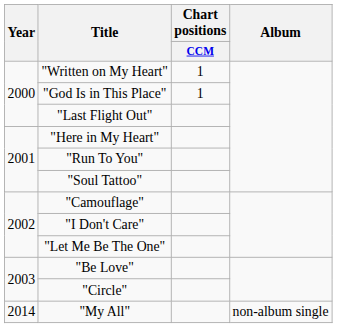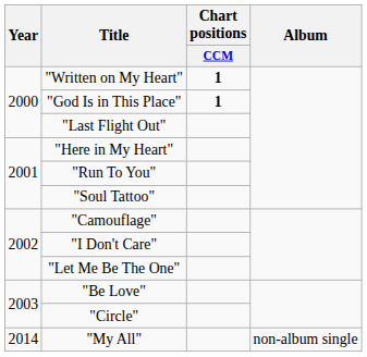"Written on My Heart" | Chart positions / CCM: normal -> bold
"God Is in This Place" | Chart positions / CCM: normal -> bold
